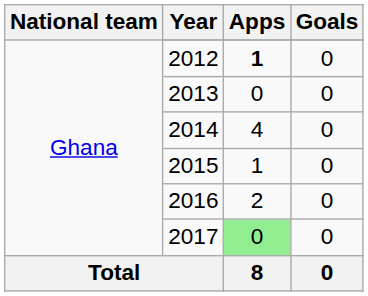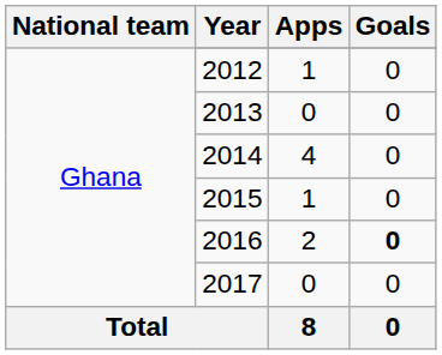2012 | Apps: bold -> normal
2016 | Goals: normal -> bold
2017 | Apps: lightgreen background -> no background
